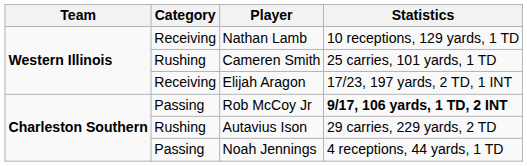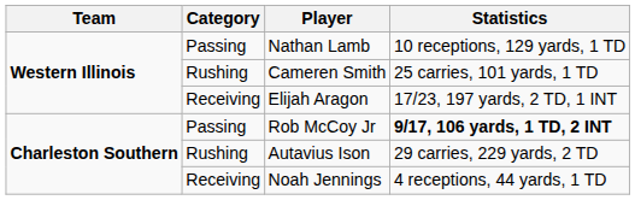Nathan Lamb | Category: Receiving -> Passing
Noah Jennings | Category: Passing -> Receiving
